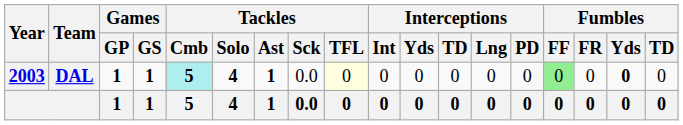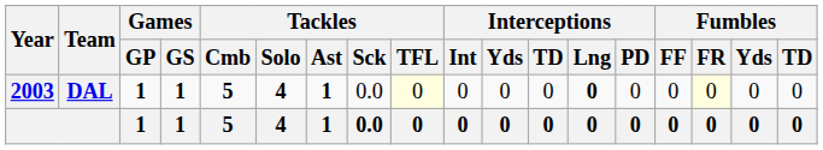DAL | Tackles / Cmb: paleturquoise background -> no background
DAL | Interceptions / Lng: normal -> bold
DAL | Fumbles / FF: lightgreen background -> no background
DAL | Fumbles / FR: no background -> lightyellow background
DAL | Fumbles / Yds: bold -> normal
